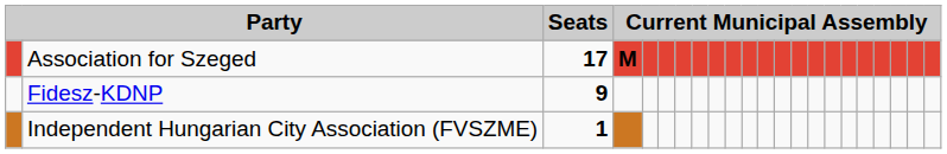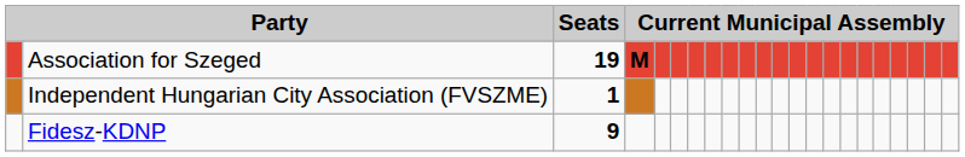Association for Szeged | Seats: 17 -> 19
rows swapped: Fidesz-KDNP <-> Independent Hungarian City Association (FVSZME)
